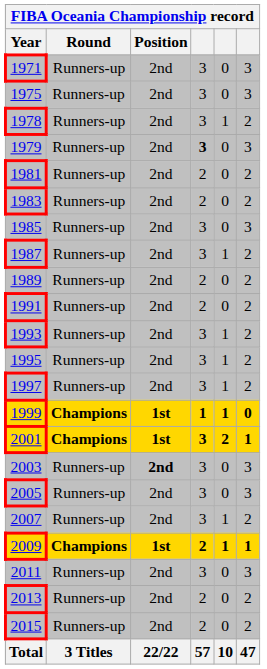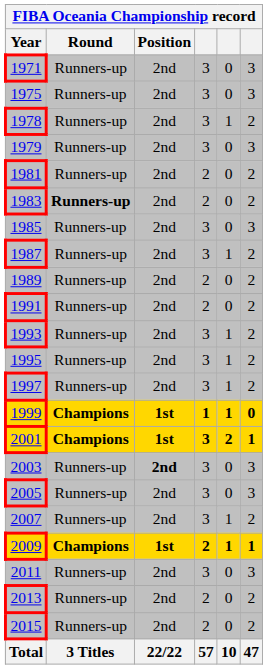1979 | column 4: bold -> normal
1983 | Round: normal -> bold
